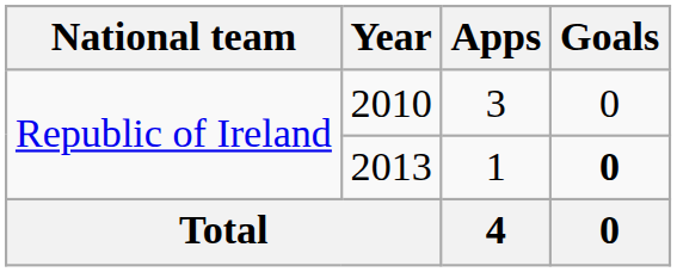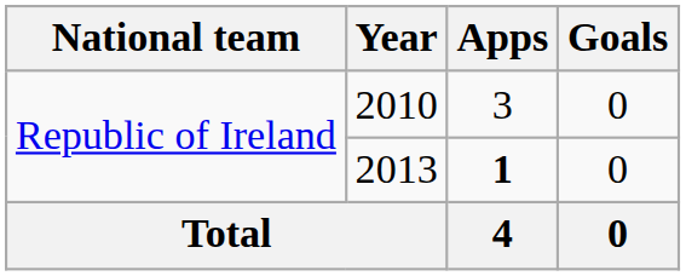2013 | Apps: normal -> bold
2013 | Goals: bold -> normal
